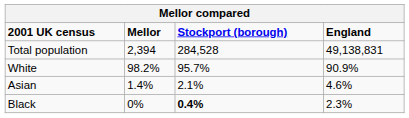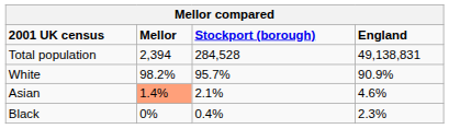Asian | Mellor: no background -> lightsalmon background
Black | Stockport (borough): bold -> normal
